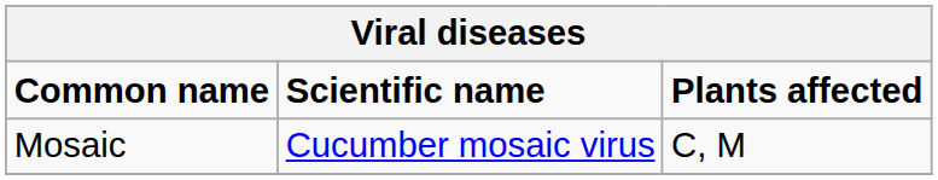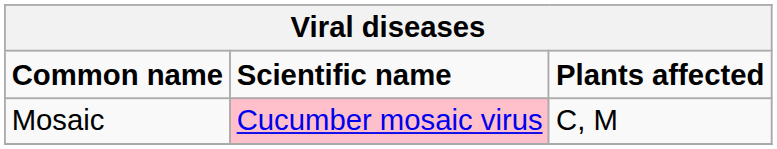Mosaic | Scientific name: no background -> pink background
